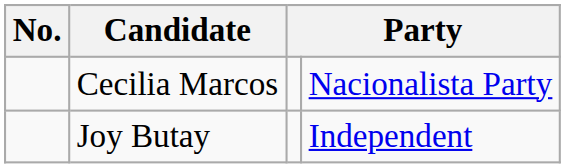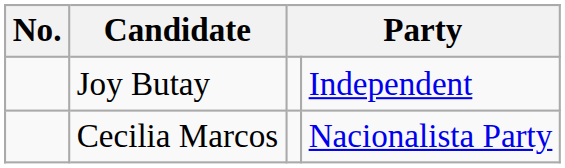rows swapped: Joy Butay <-> Cecilia Marcos
